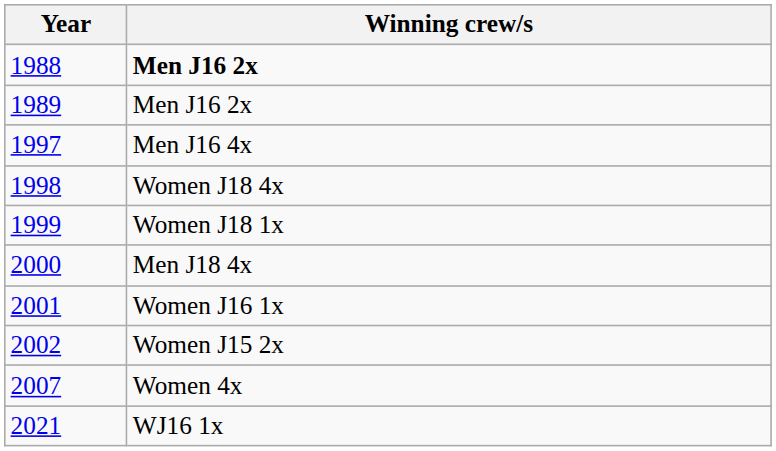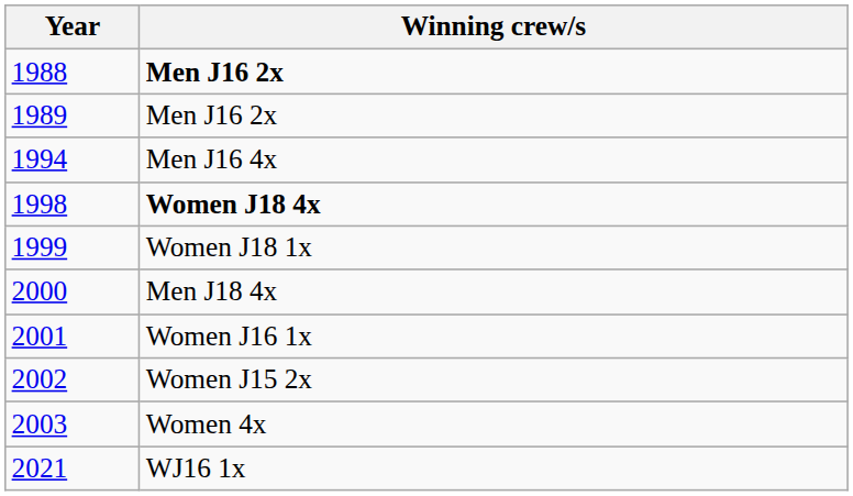row 4 | Year: 1997 -> 1994
row 5 | Winning crew/s: normal -> bold
row 10 | Year: 2007 -> 2003
